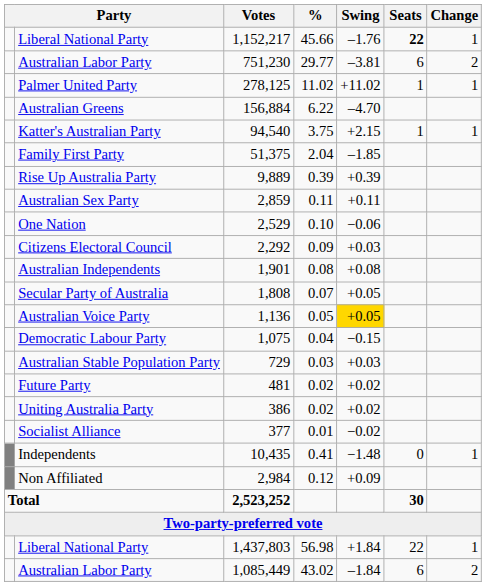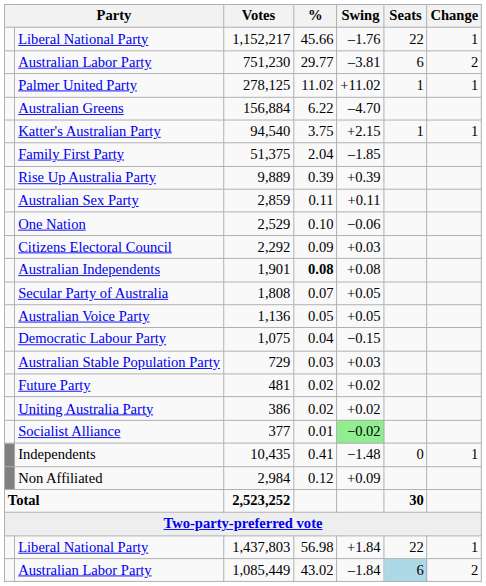Liberal National Party / 1,152,217 | Seats: bold -> normal
Australian Independents | %: normal -> bold
Australian Voice Party | Swing: gold background -> no background
Socialist Alliance | Swing: no background -> lightgreen background
Australian Labor Party / 1,085,449 | Seats: no background -> lightblue background
